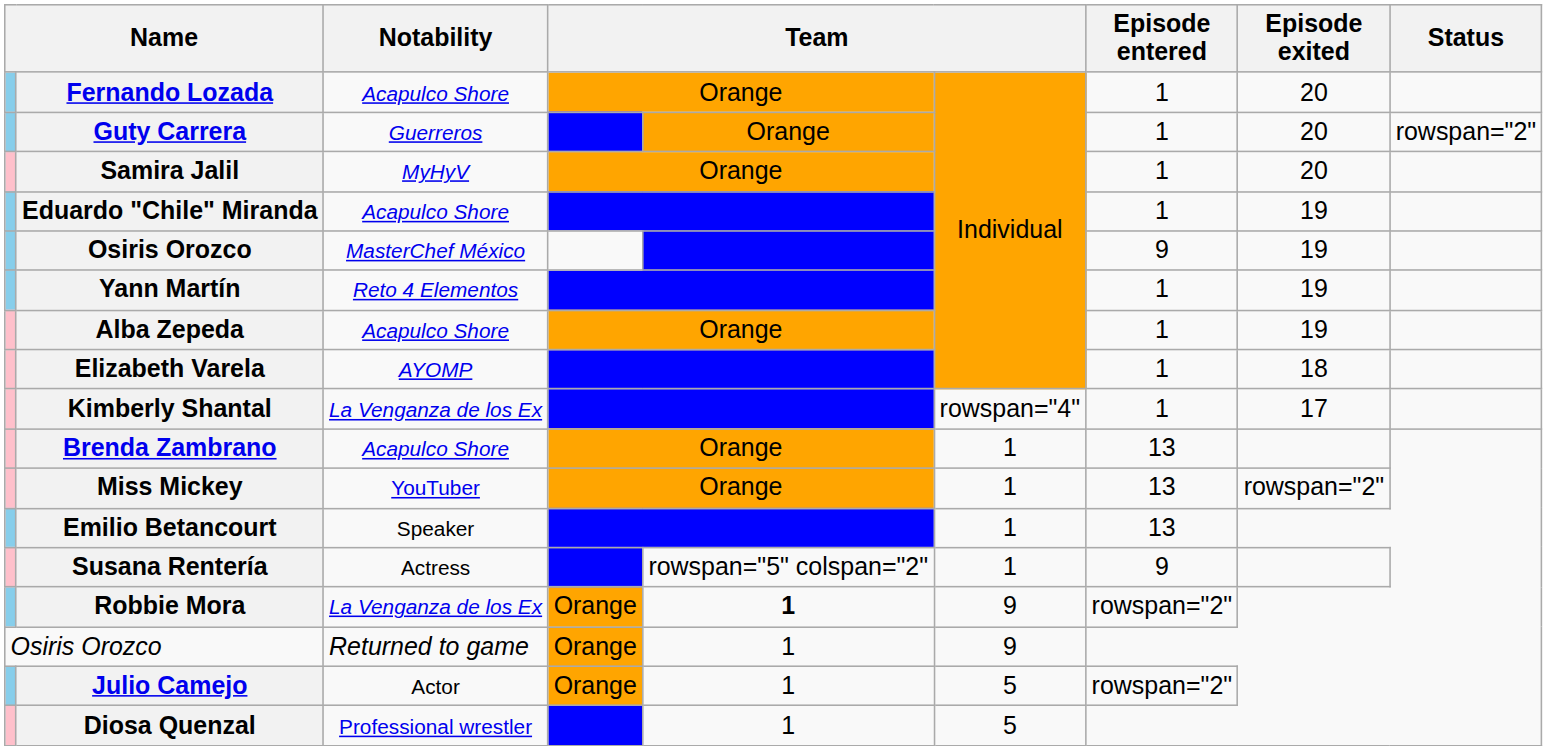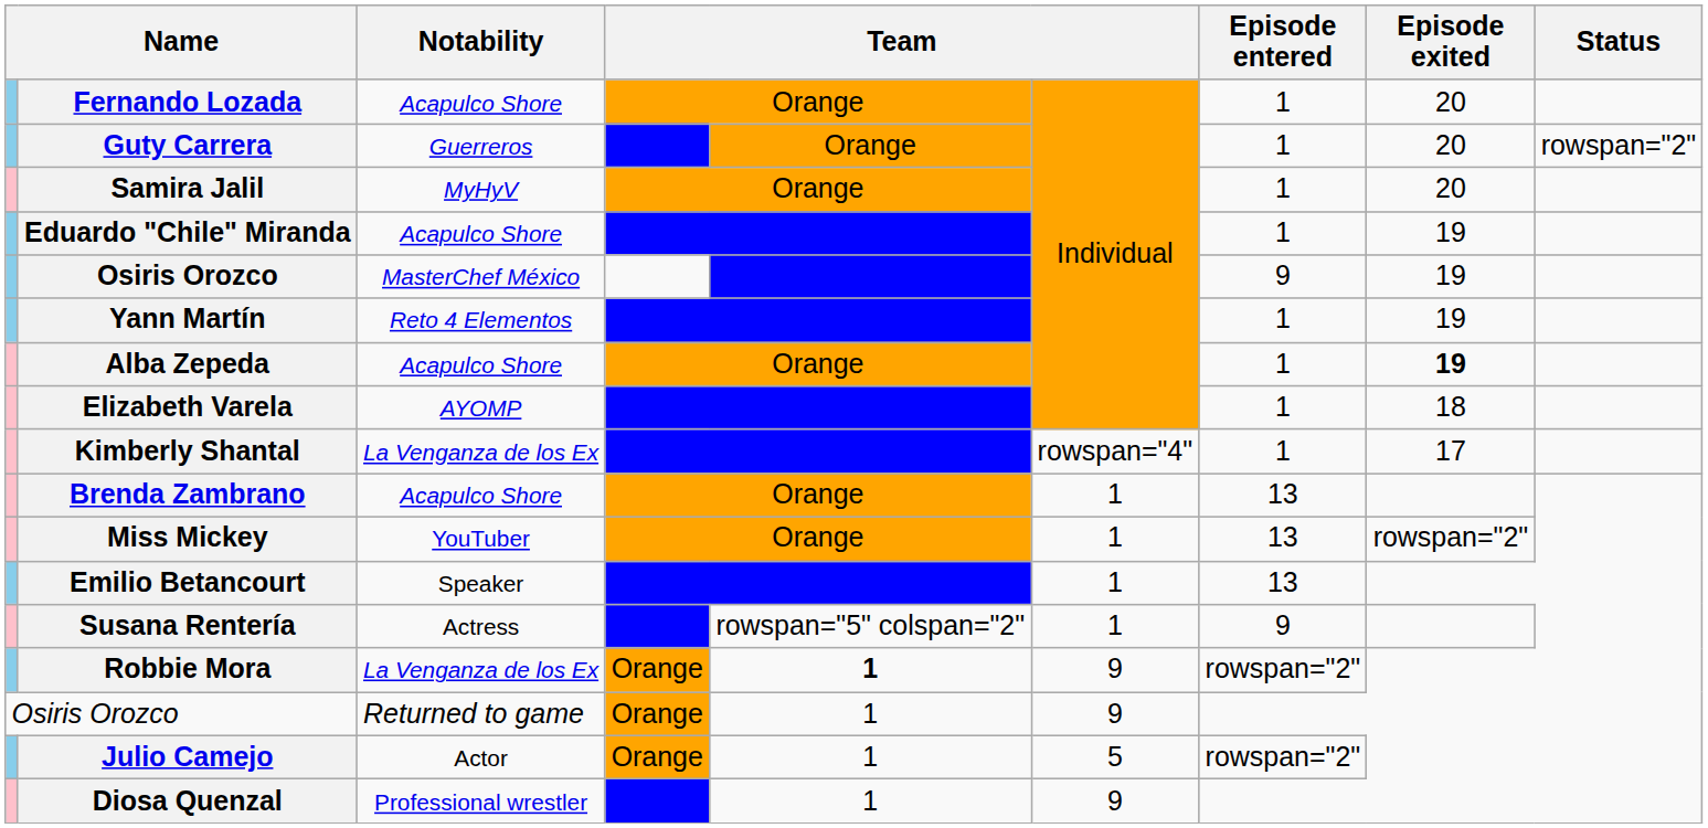Alba Zepeda | Episode exited: normal -> bold
Diosa Quenzal | column 6: 5 -> 9
